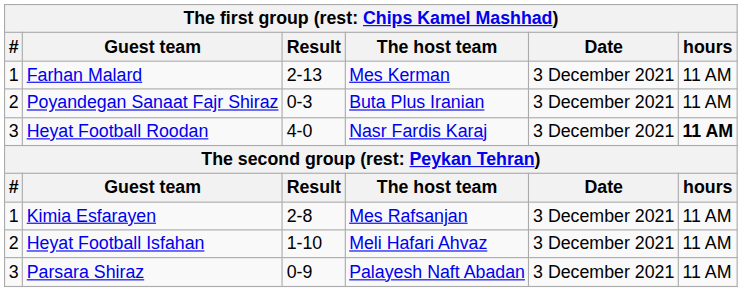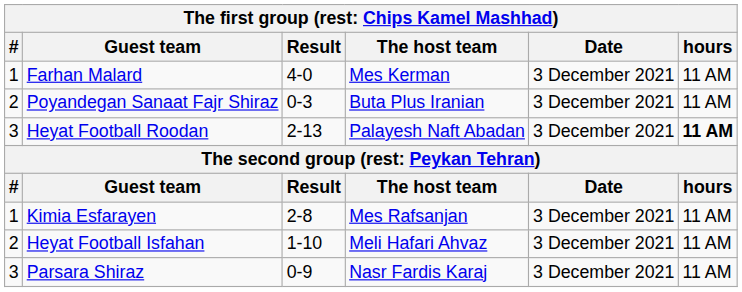Farhan Malard | Result: 2-13 -> 4-0
Heyat Football Roodan | Result: 4-0 -> 2-13
Heyat Football Roodan | The host team: Nasr Fardis Karaj -> Palayesh Naft Abadan
Parsara Shiraz | The host team: Palayesh Naft Abadan -> Nasr Fardis Karaj
